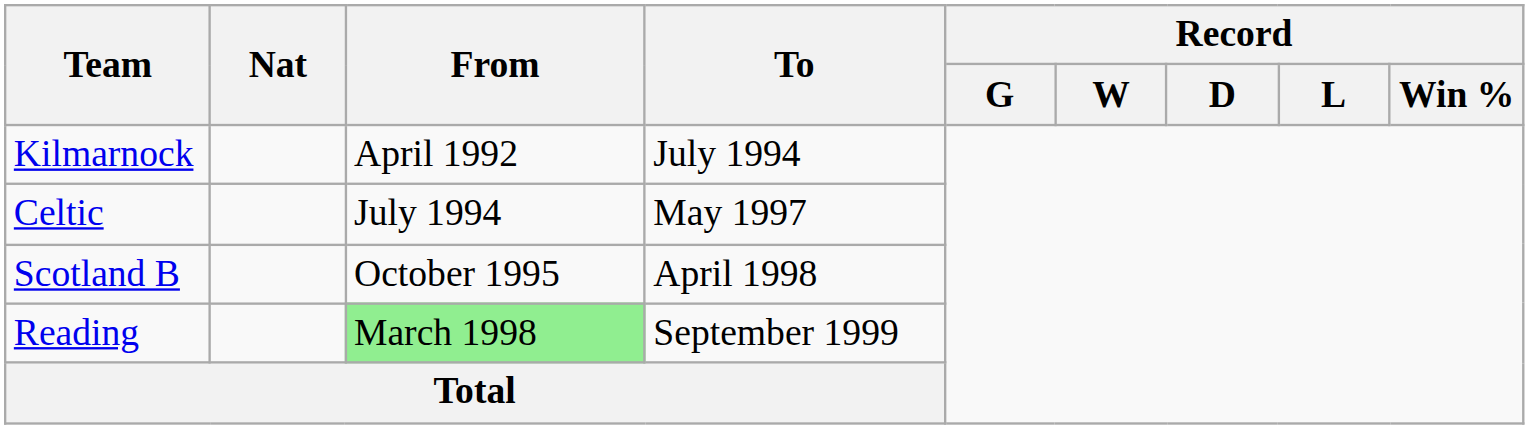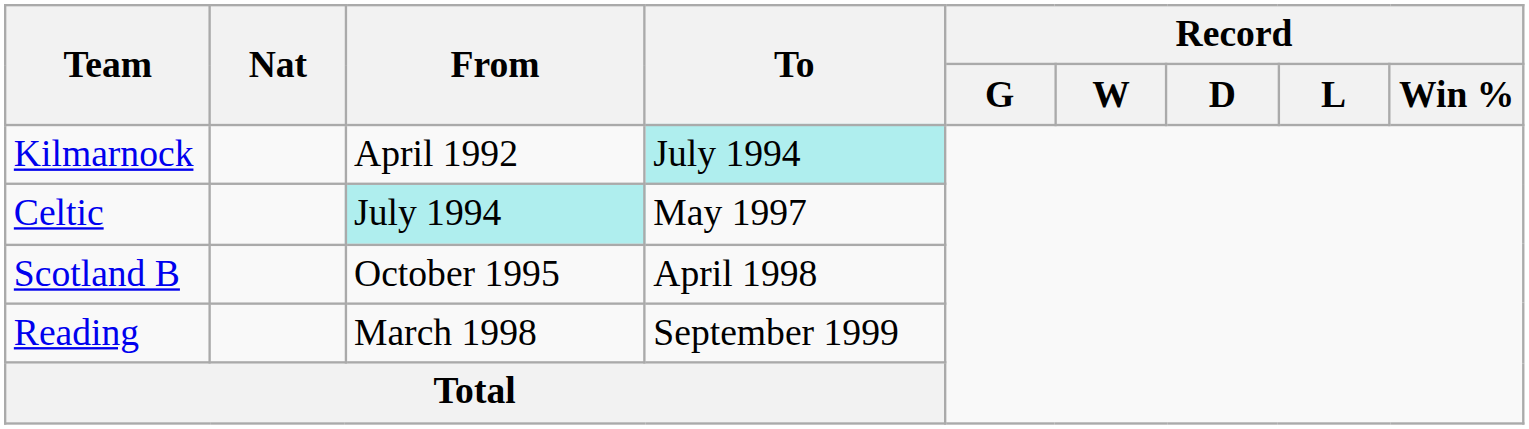Kilmarnock | To: no background -> paleturquoise background
Celtic | From: no background -> paleturquoise background
Reading | From: lightgreen background -> no background
